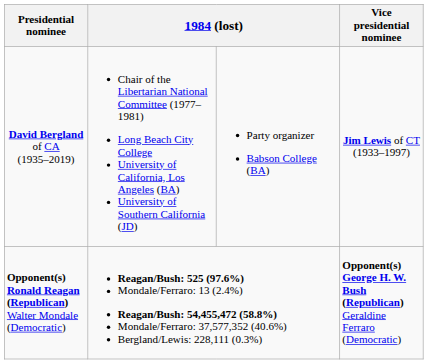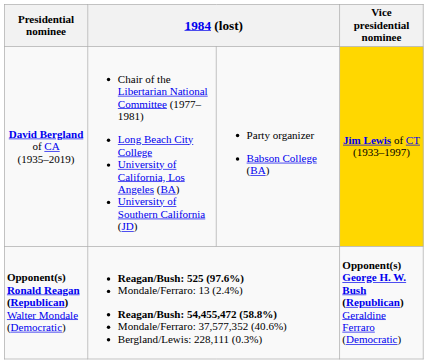David Bergland of CA (1935–2019) | Vice presidential nominee: no background -> gold background
